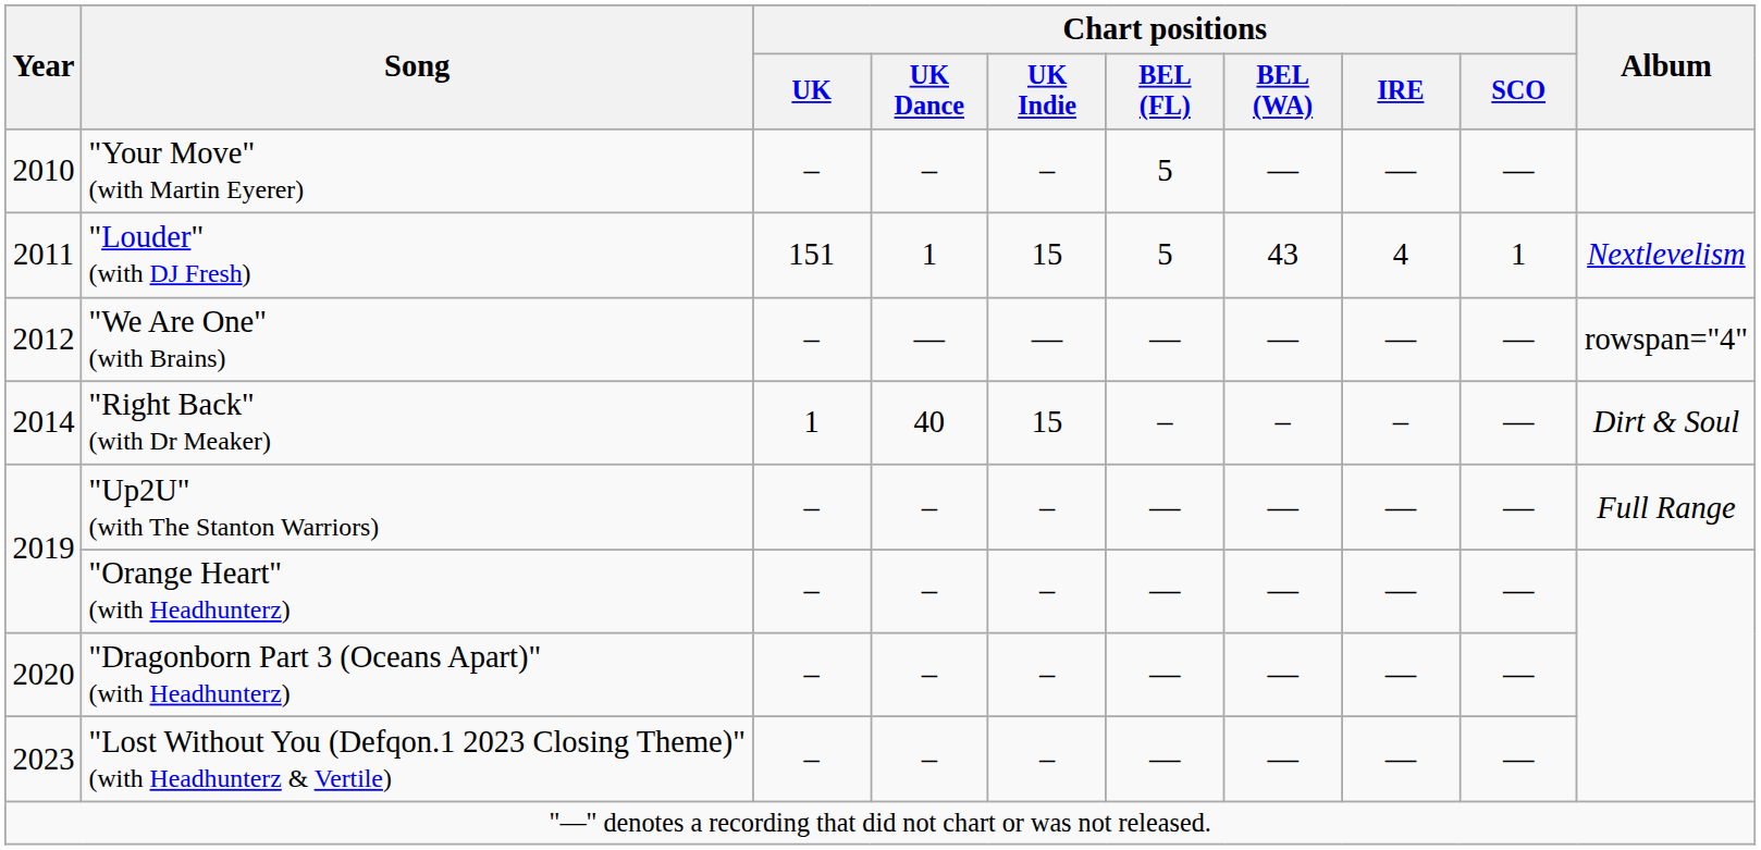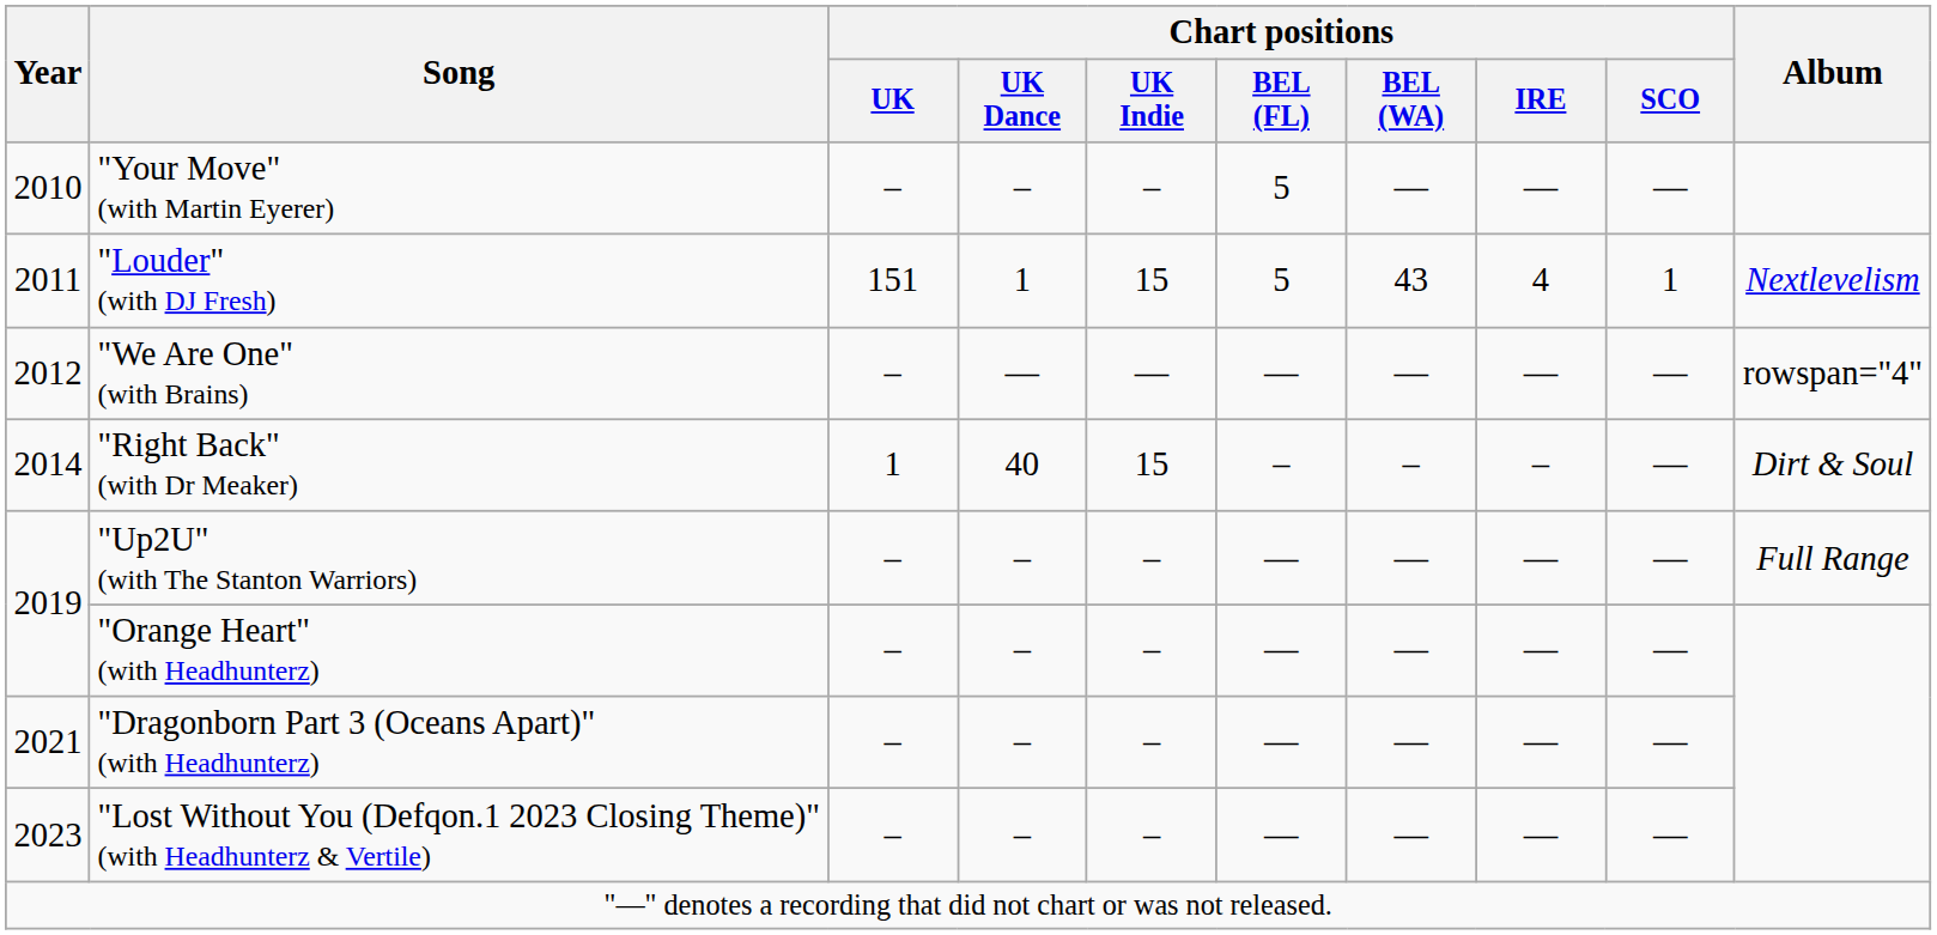"Dragonborn Part 3 (Oceans Apart)" (with Headhunterz) | Year: 2020 -> 2021
